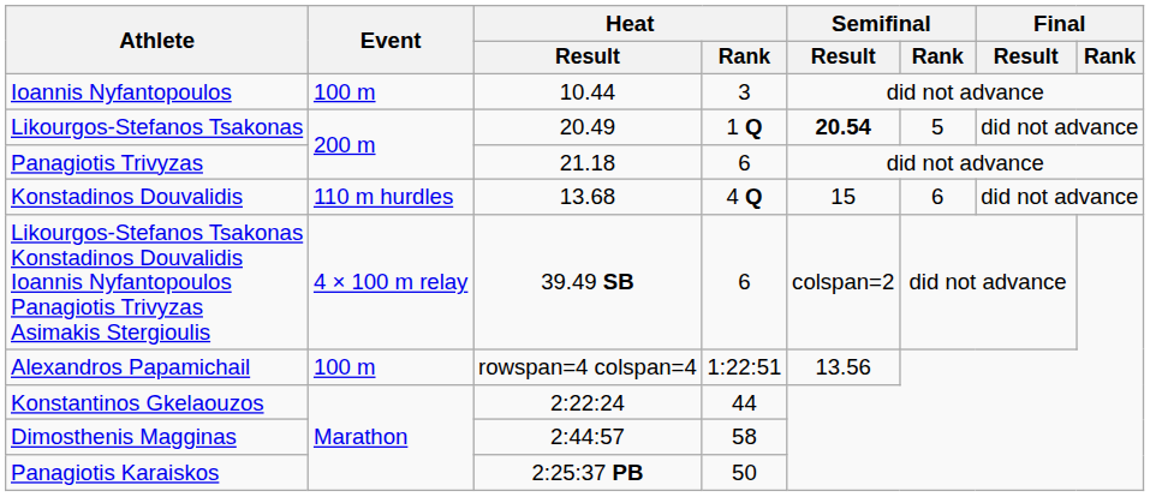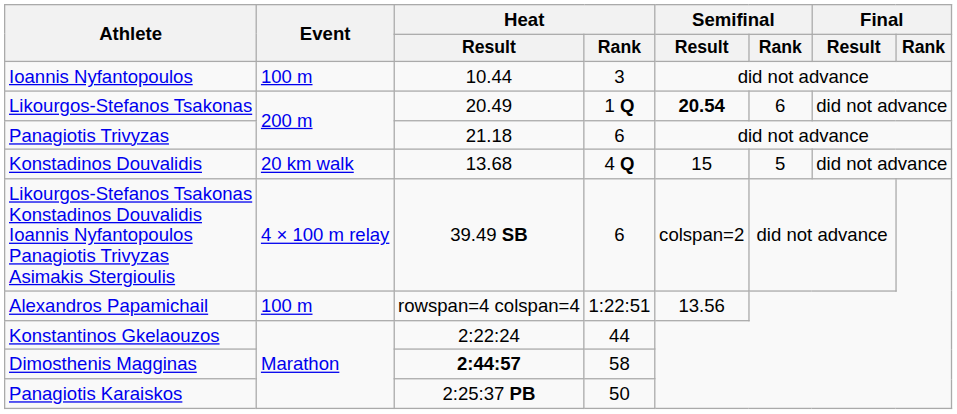Likourgos-Stefanos Tsakonas | Semifinal / Rank: 5 -> 6
Konstadinos Douvalidis | Event: 110 m hurdles -> 20 km walk
Konstadinos Douvalidis | Semifinal / Rank: 6 -> 5
Dimosthenis Magginas | Heat / Result: normal -> bold
